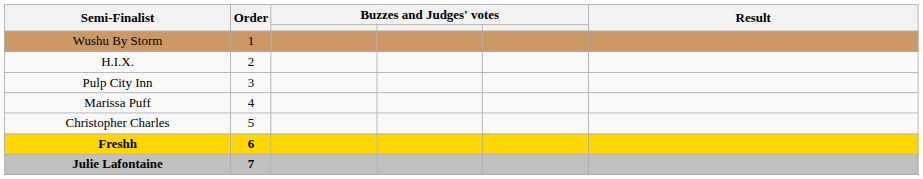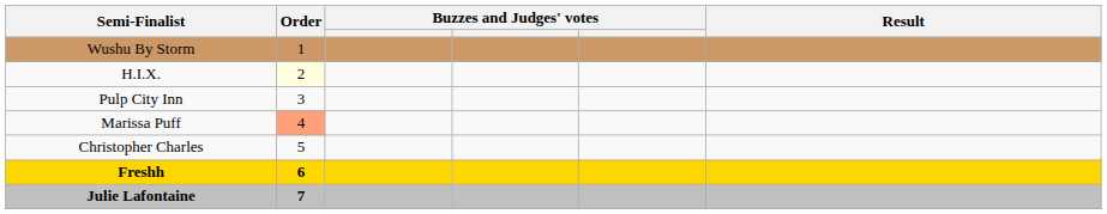H.I.X. | Order: no background -> lightyellow background
Marissa Puff | Order: no background -> lightsalmon background
